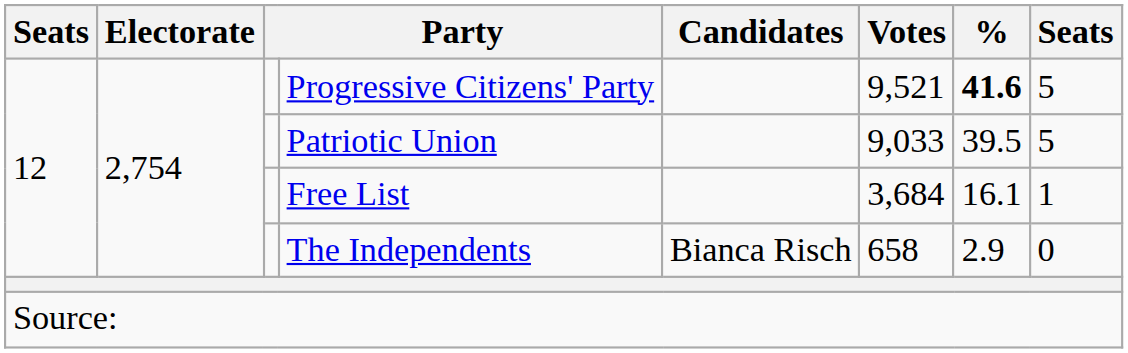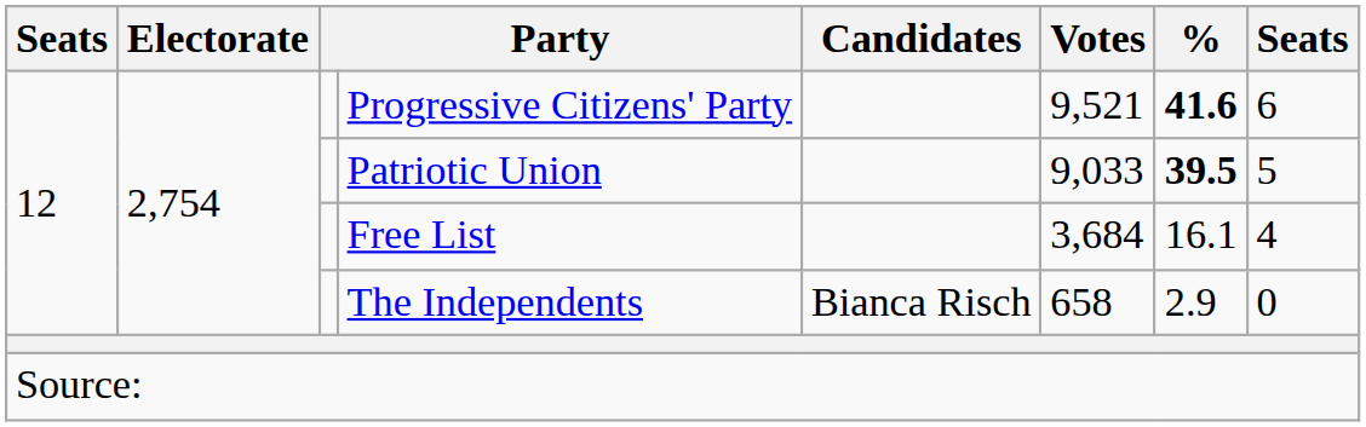Progressive Citizens' Party | column 8: 5 -> 6
Patriotic Union | %: normal -> bold
Free List | column 8: 1 -> 4
